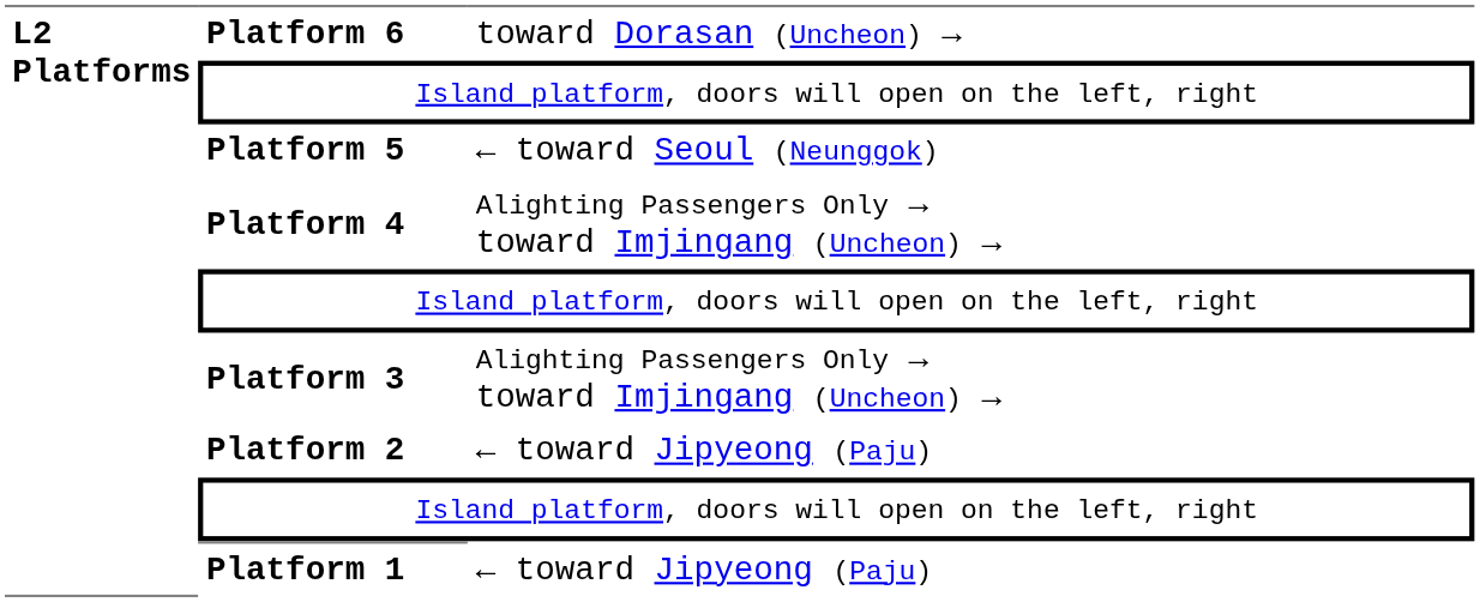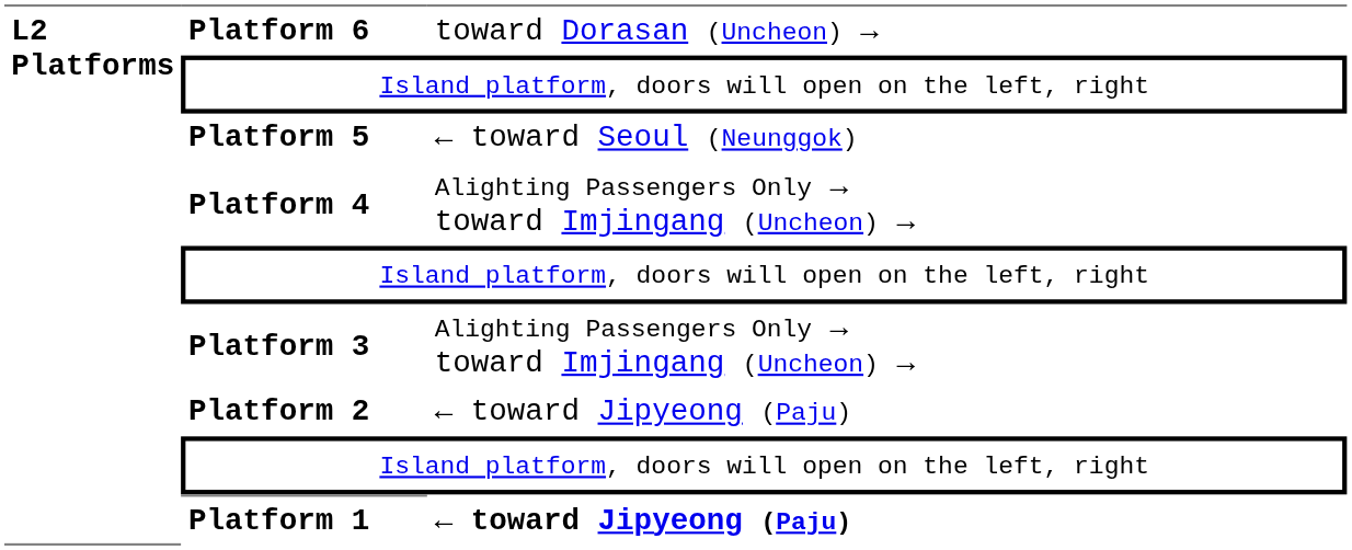Platform 1 | column 3: normal -> bold
